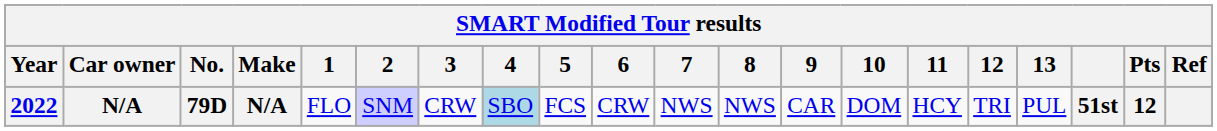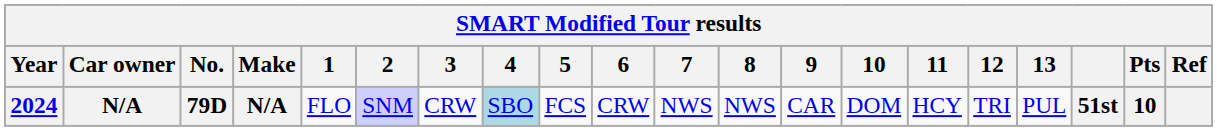row 3 | Year: 2022 -> 2024
row 3 | Pts: 12 -> 10
